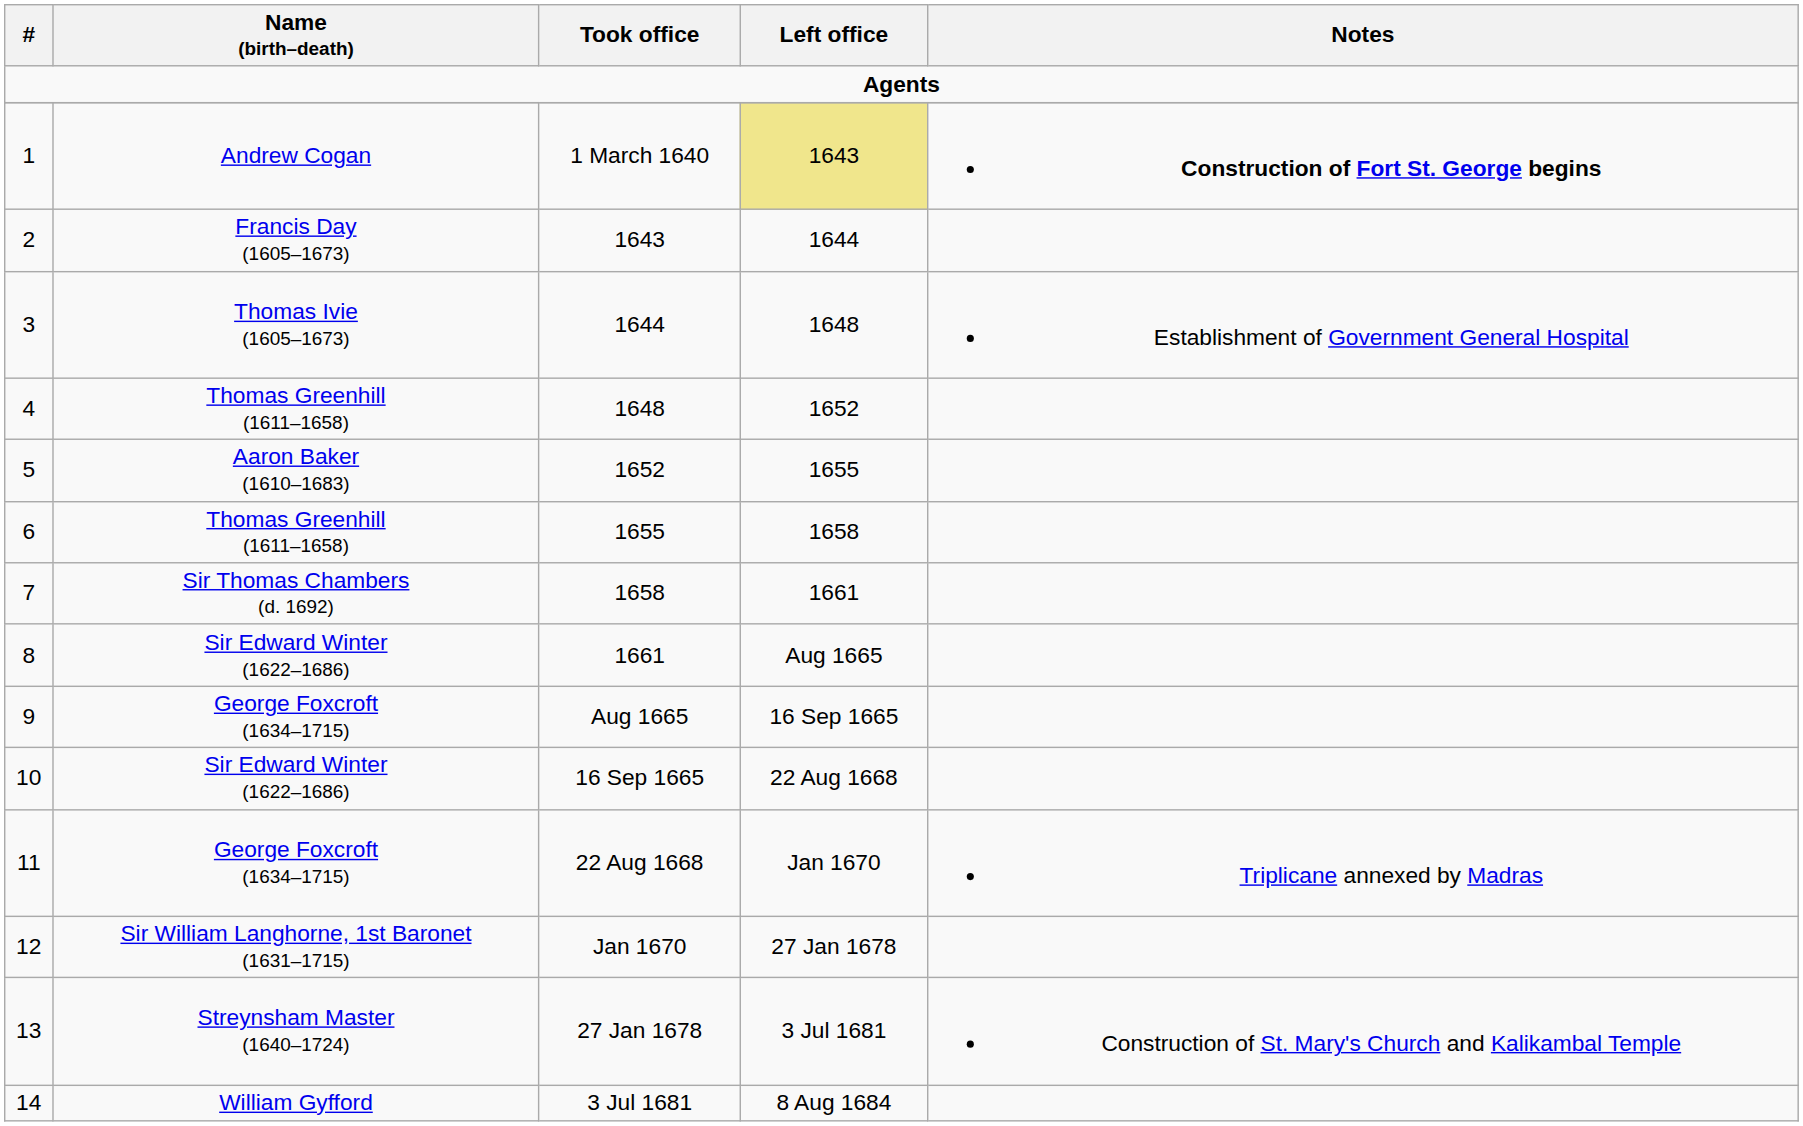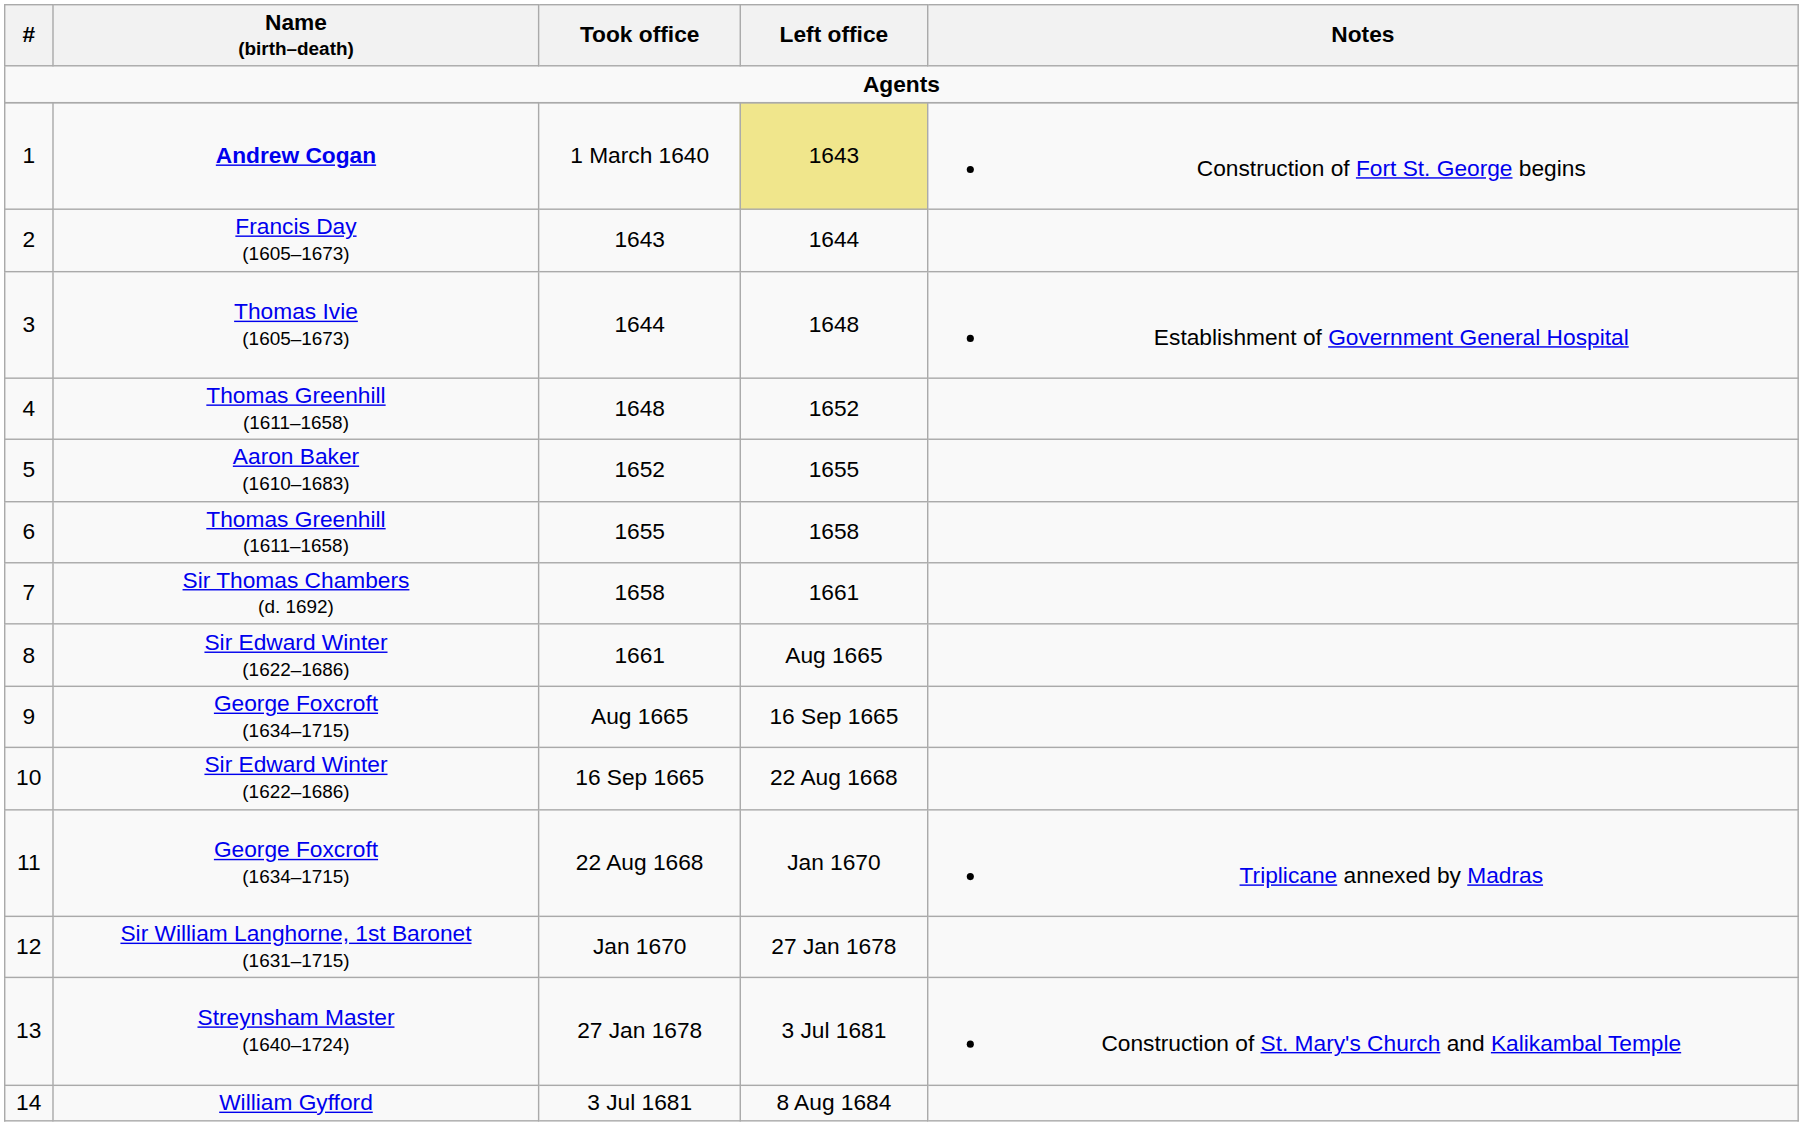1 March 1640 | Name (birth–death): normal -> bold
1 March 1640 | Notes: bold -> normal
